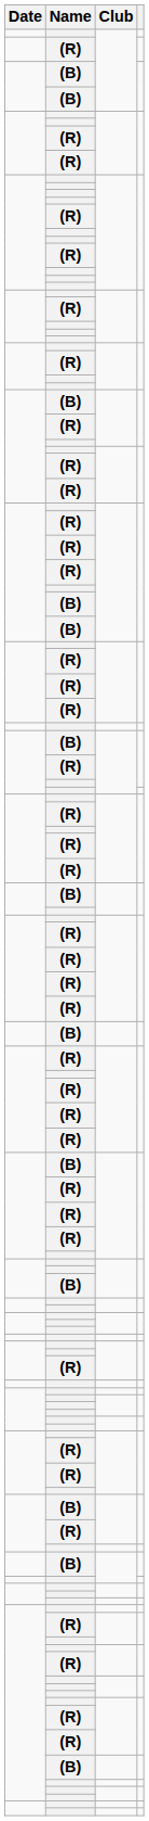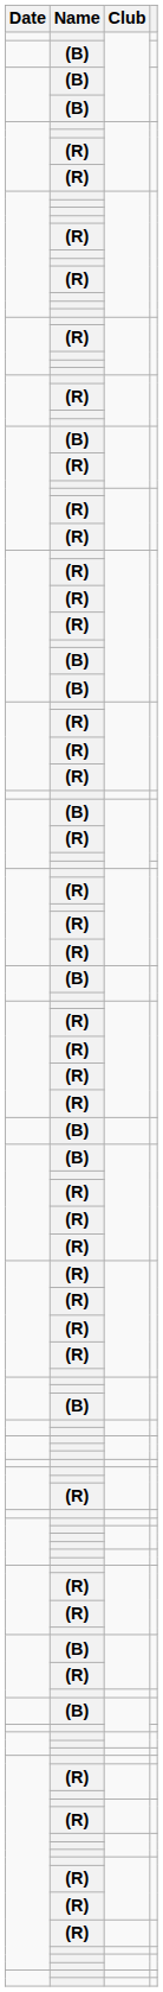row 3 | Name: (R) -> (B)
row 65 | Name: (R) -> (B)
row 70 | Name: (B) -> (R)
row 117 | Name: (B) -> (R)
